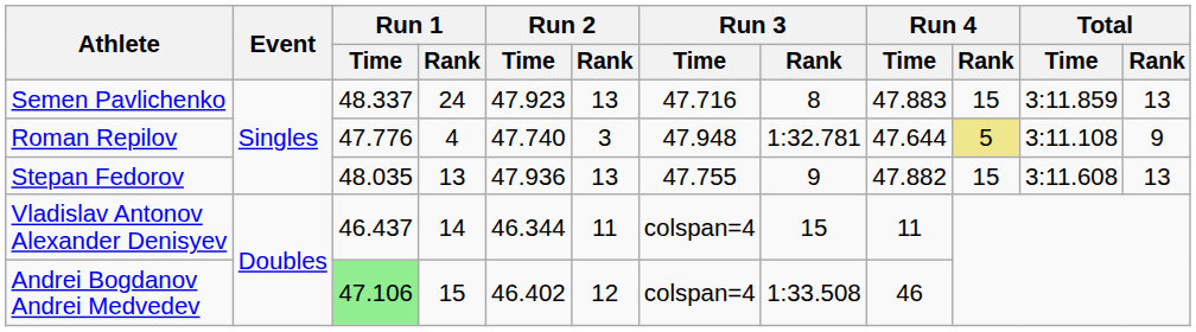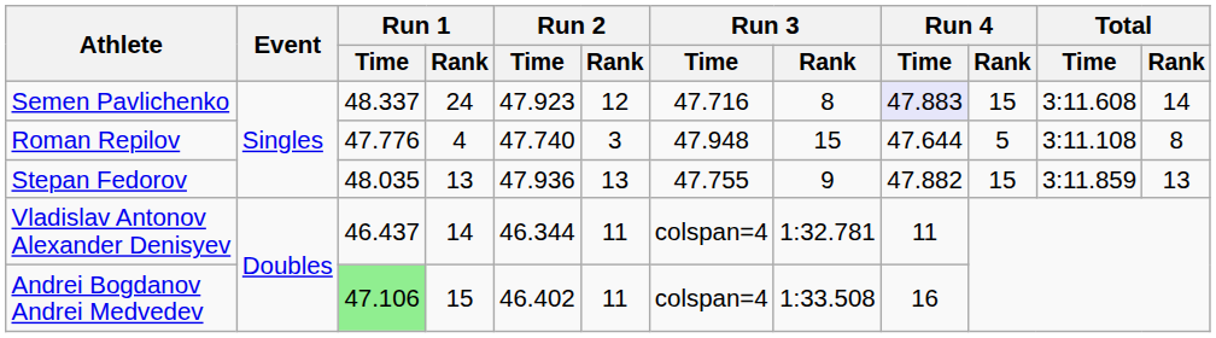Semen Pavlichenko | Run 2 / Rank: 13 -> 12
Semen Pavlichenko | Run 4 / Time: no background -> lavender background
Semen Pavlichenko | Total / Time: 3:11.859 -> 3:11.608
Semen Pavlichenko | Total / Rank: 13 -> 14
Roman Repilov | Run 3 / Rank: 1:32.781 -> 15
Roman Repilov | Run 4 / Rank: khaki background -> no background
Roman Repilov | Total / Rank: 9 -> 8
Stepan Fedorov | Total / Time: 3:11.608 -> 3:11.859
Vladislav Antonov Alexander Denisyev | Run 3 / Rank: 15 -> 1:32.781
Andrei Bogdanov Andrei Medvedev | Run 2 / Rank: 12 -> 11
Andrei Bogdanov Andrei Medvedev | Run 4 / Time: 46 -> 16
